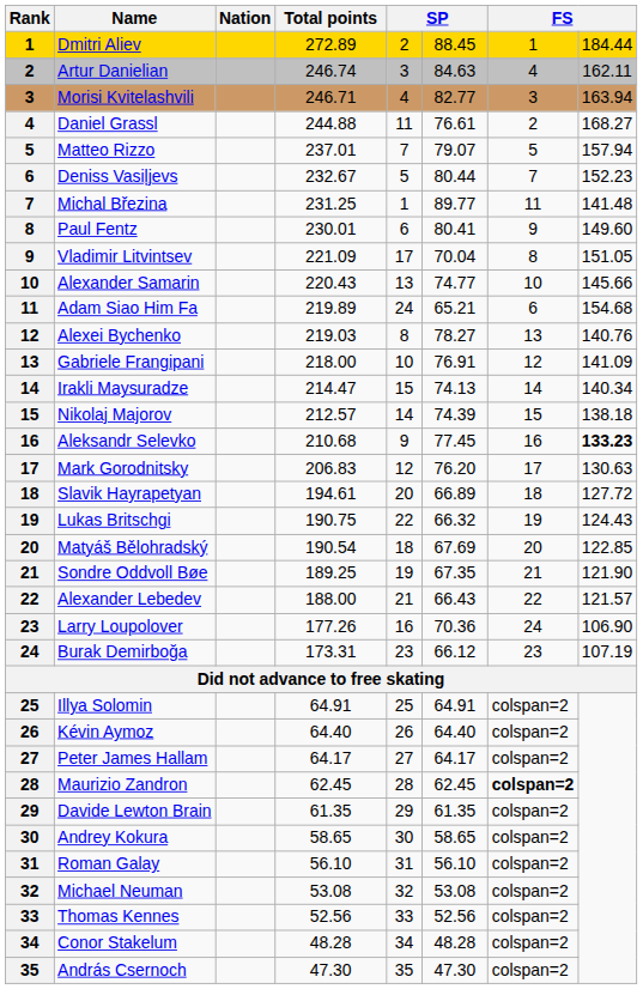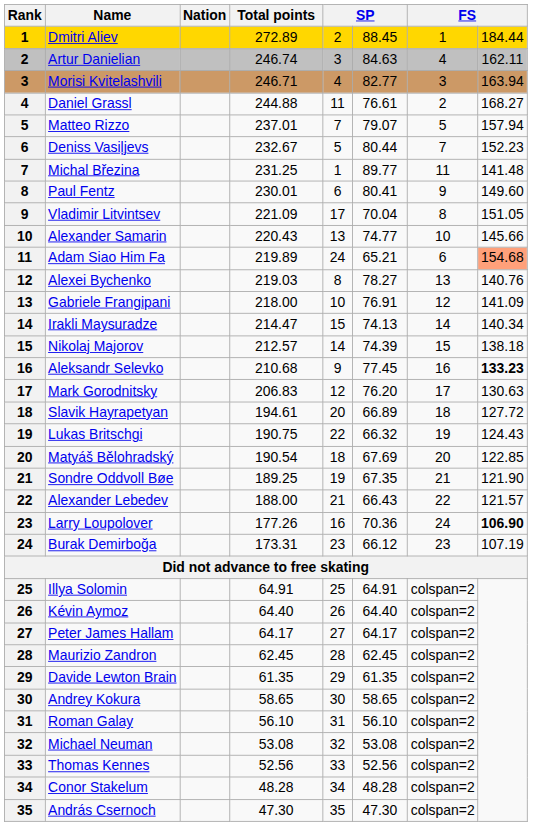Adam Siao Him Fa | column 8: no background -> lightsalmon background
Larry Loupolover | column 8: normal -> bold
Maurizio Zandron | column 7: bold -> normal
